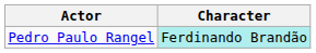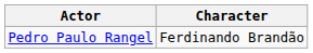Pedro Paulo Rangel | Character: paleturquoise background -> no background
